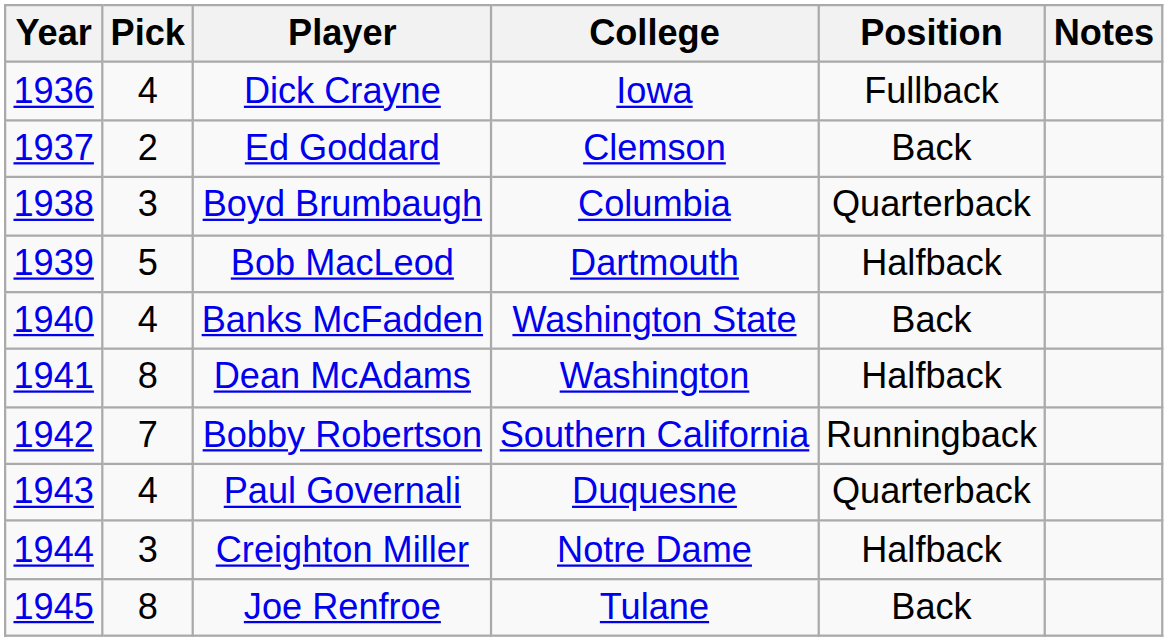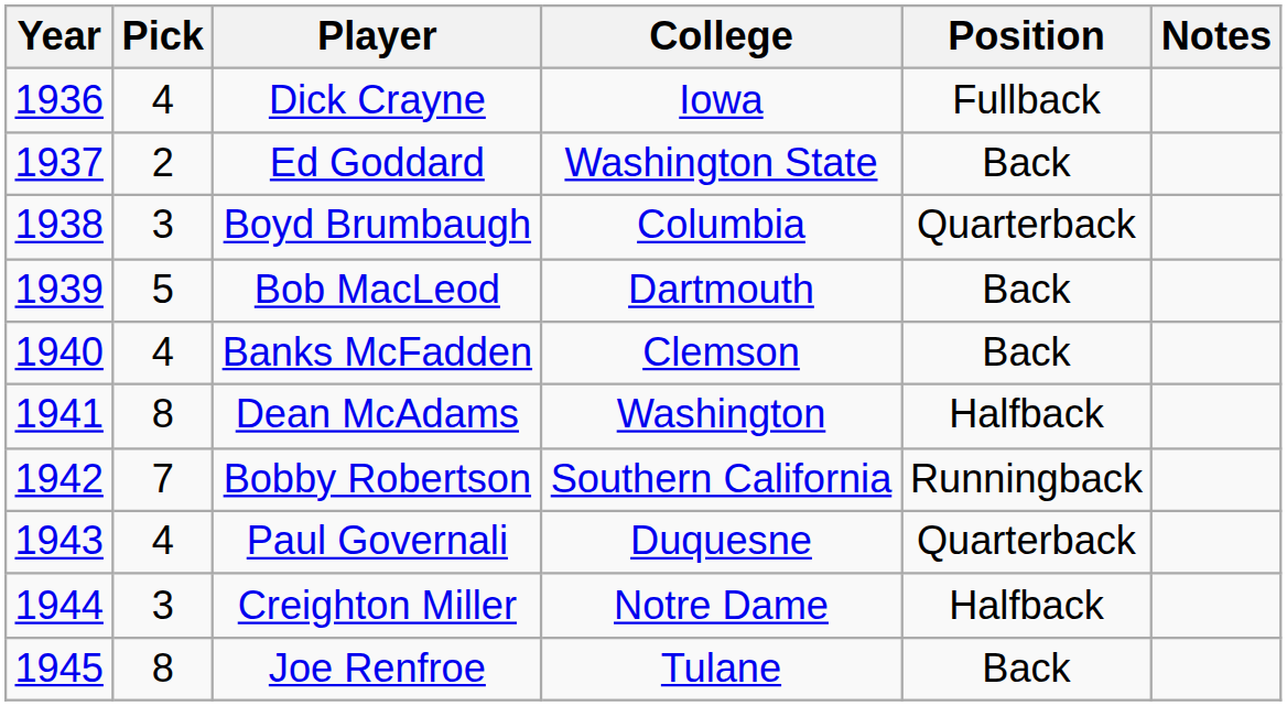Ed Goddard | College: Clemson -> Washington State
Bob MacLeod | Position: Halfback -> Back
Banks McFadden | College: Washington State -> Clemson
